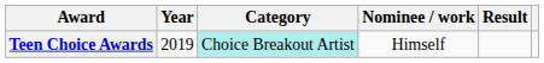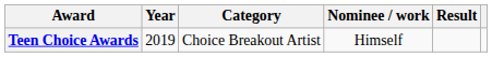Teen Choice Awards | Category: paleturquoise background -> no background
